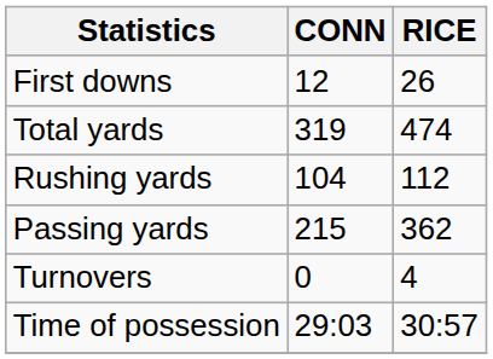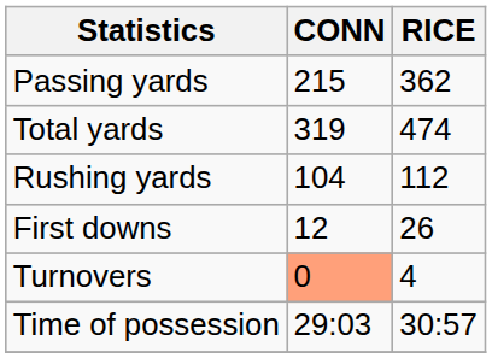rows swapped: First downs <-> Passing yards
Turnovers | CONN: no background -> lightsalmon background
